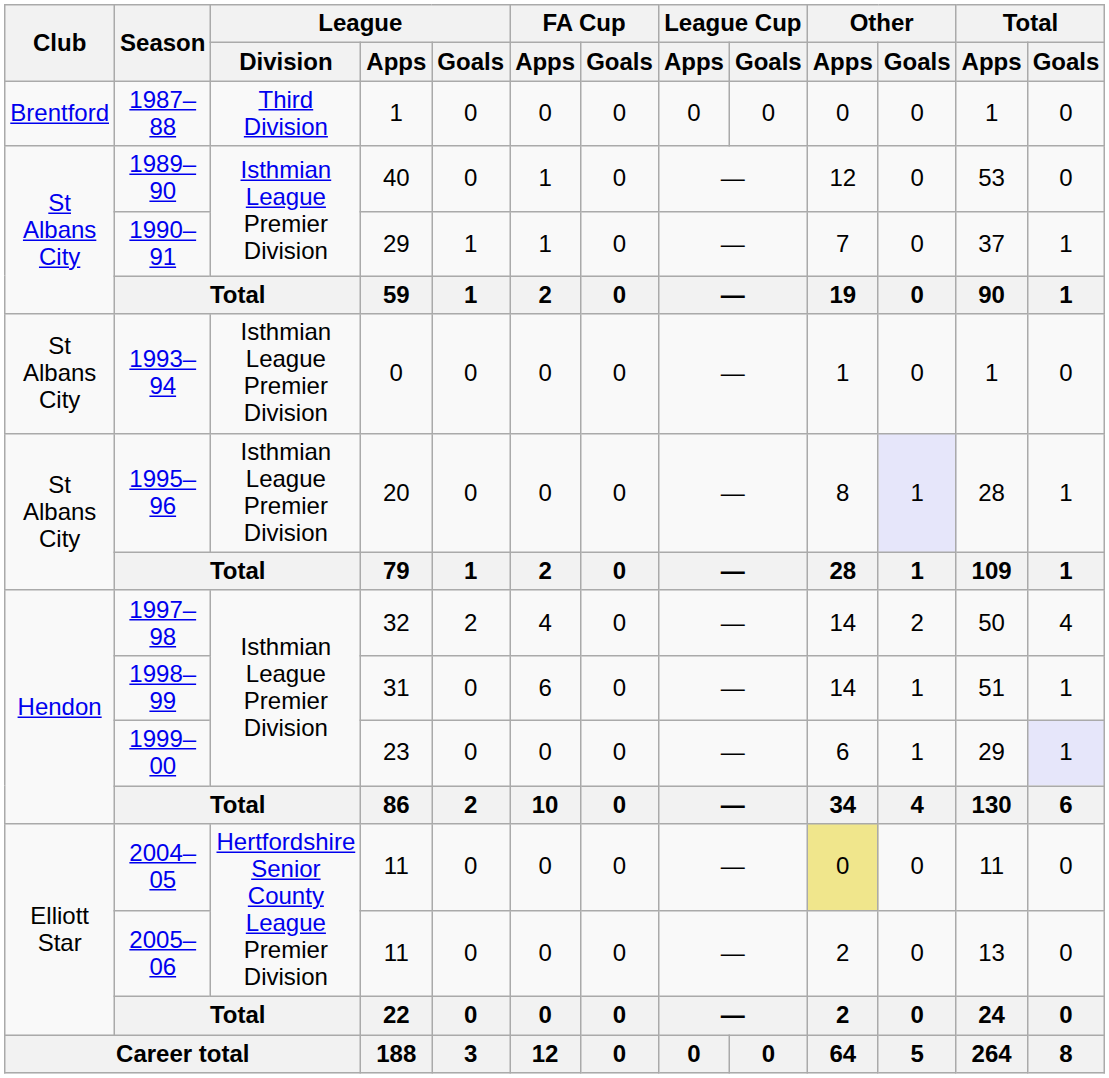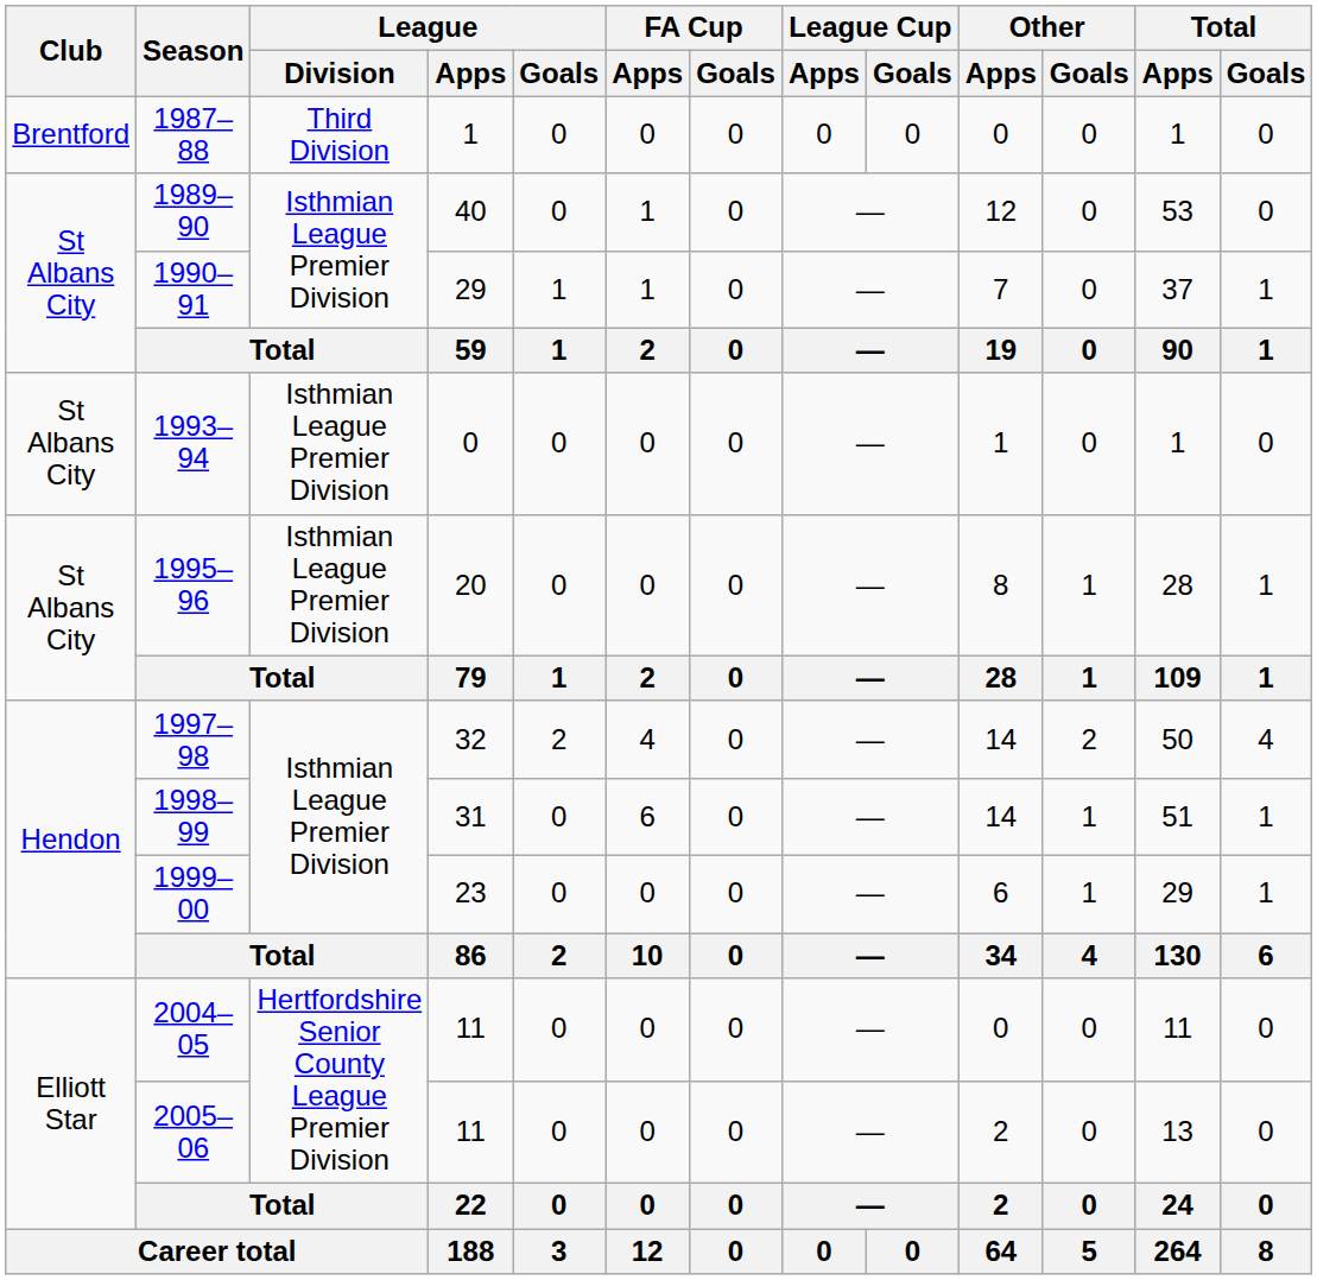1995–96 | Other / Goals: lavender background -> no background
1999–00 | Total / Goals: lavender background -> no background
2004–05 | Other / Apps: khaki background -> no background
